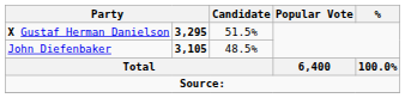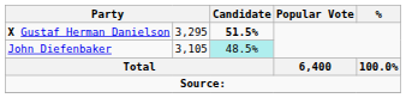X Gustaf Herman Danielson | column 2: bold -> normal
X Gustaf Herman Danielson | Candidate: normal -> bold
John Diefenbaker | column 2: bold -> normal
John Diefenbaker | Candidate: no background -> paleturquoise background
